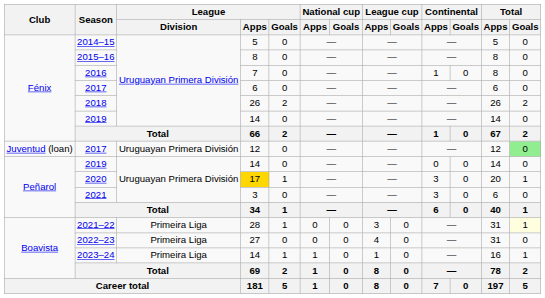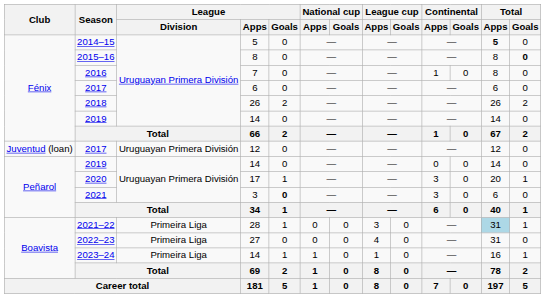2014–15 | Total / Apps: normal -> bold
2015–16 | Total / Goals: normal -> bold
Juventud (loan) / 2017 | Total / Goals: lightgreen background -> no background
2020 | League / Apps: gold background -> no background
2021 | League / Goals: normal -> bold
2021–22 | Total / Apps: no background -> lightblue background
2021–22 | Total / Goals: lightyellow background -> no background
